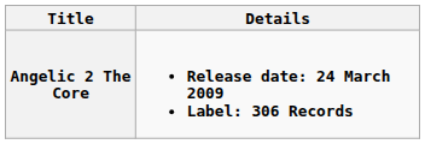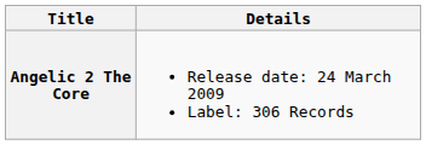Angelic 2 The Core | Details: bold -> normal
